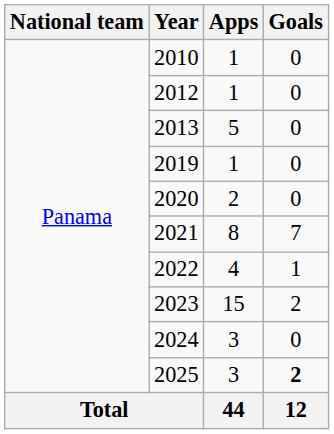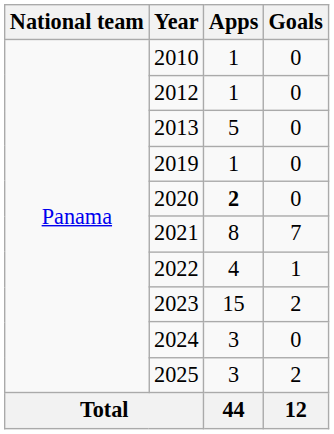2020 | Apps: normal -> bold
2025 | Goals: bold -> normal
